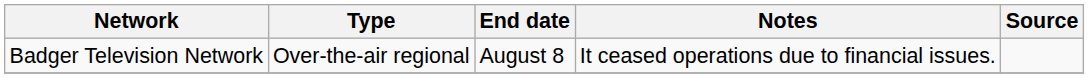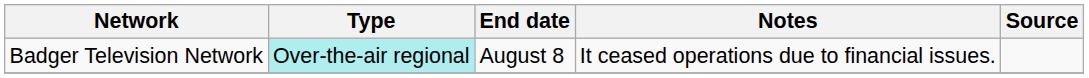Badger Television Network | Type: no background -> paleturquoise background
